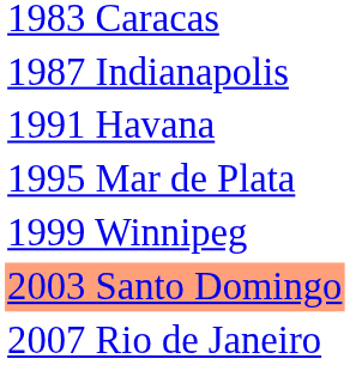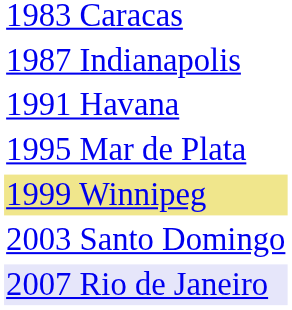1999 Winnipeg | column 1: no background -> khaki background
2003 Santo Domingo | column 1: lightsalmon background -> no background
2007 Rio de Janeiro | column 1: no background -> lavender background
